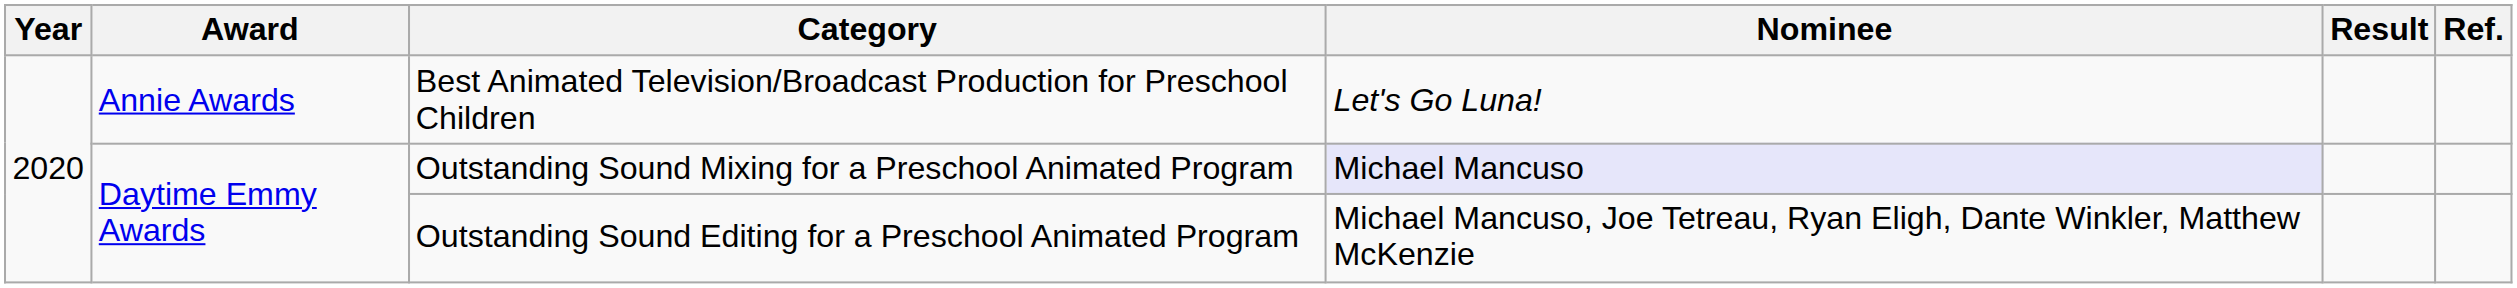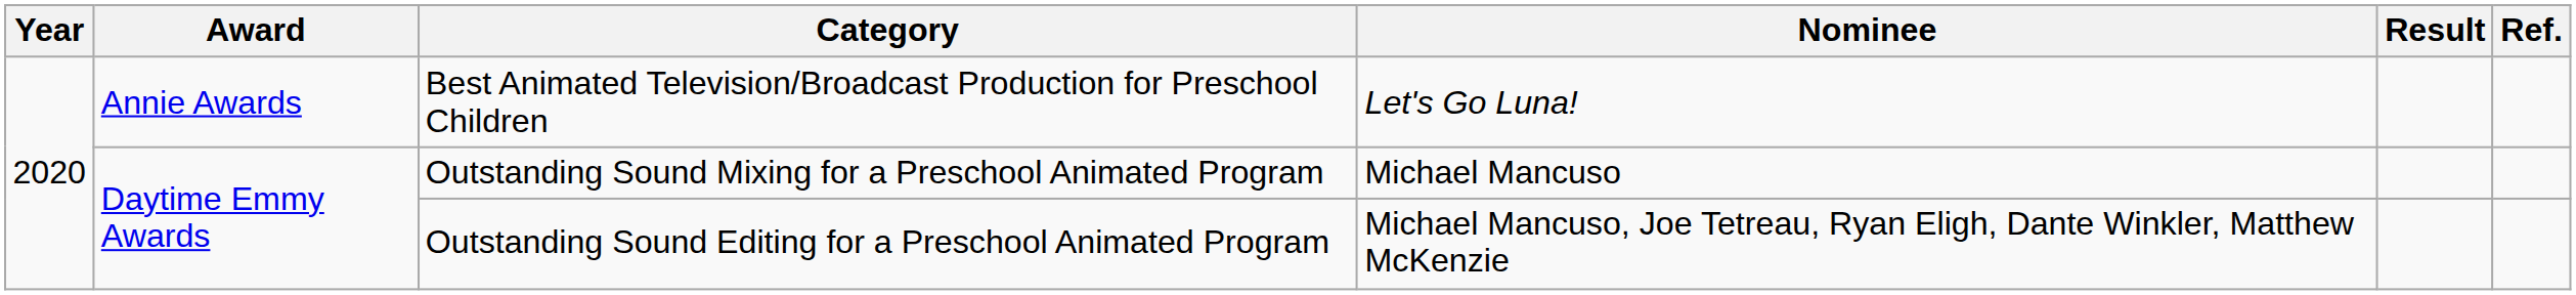Outstanding Sound Mixing for a Preschool Animated Program | Nominee: lavender background -> no background
